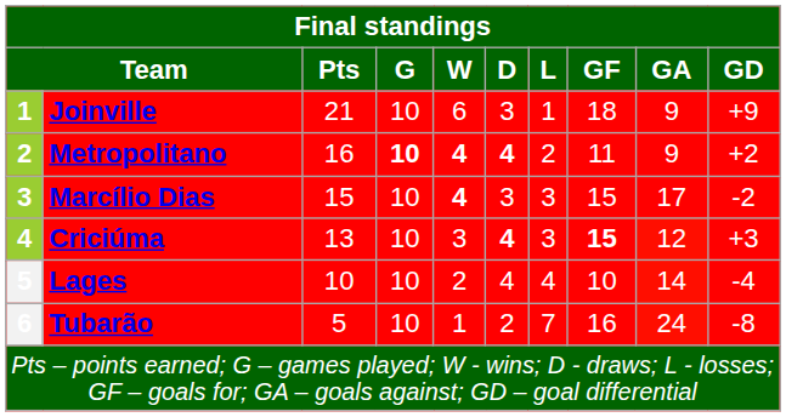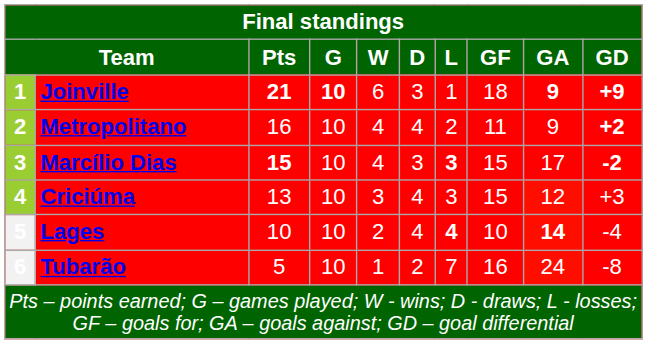Joinville | Pts: normal -> bold
Joinville | G: normal -> bold
Joinville | GA: normal -> bold
Joinville | GD: normal -> bold
Metropolitano | G: bold -> normal
Metropolitano | W: bold -> normal
Metropolitano | D: bold -> normal
Metropolitano | GD: normal -> bold
Marcílio Dias | Pts: normal -> bold
Marcílio Dias | W: bold -> normal
Marcílio Dias | L: normal -> bold
Marcílio Dias | GD: normal -> bold
Criciúma | D: bold -> normal
Criciúma | GF: bold -> normal
Lages | L: normal -> bold
Lages | GA: normal -> bold
